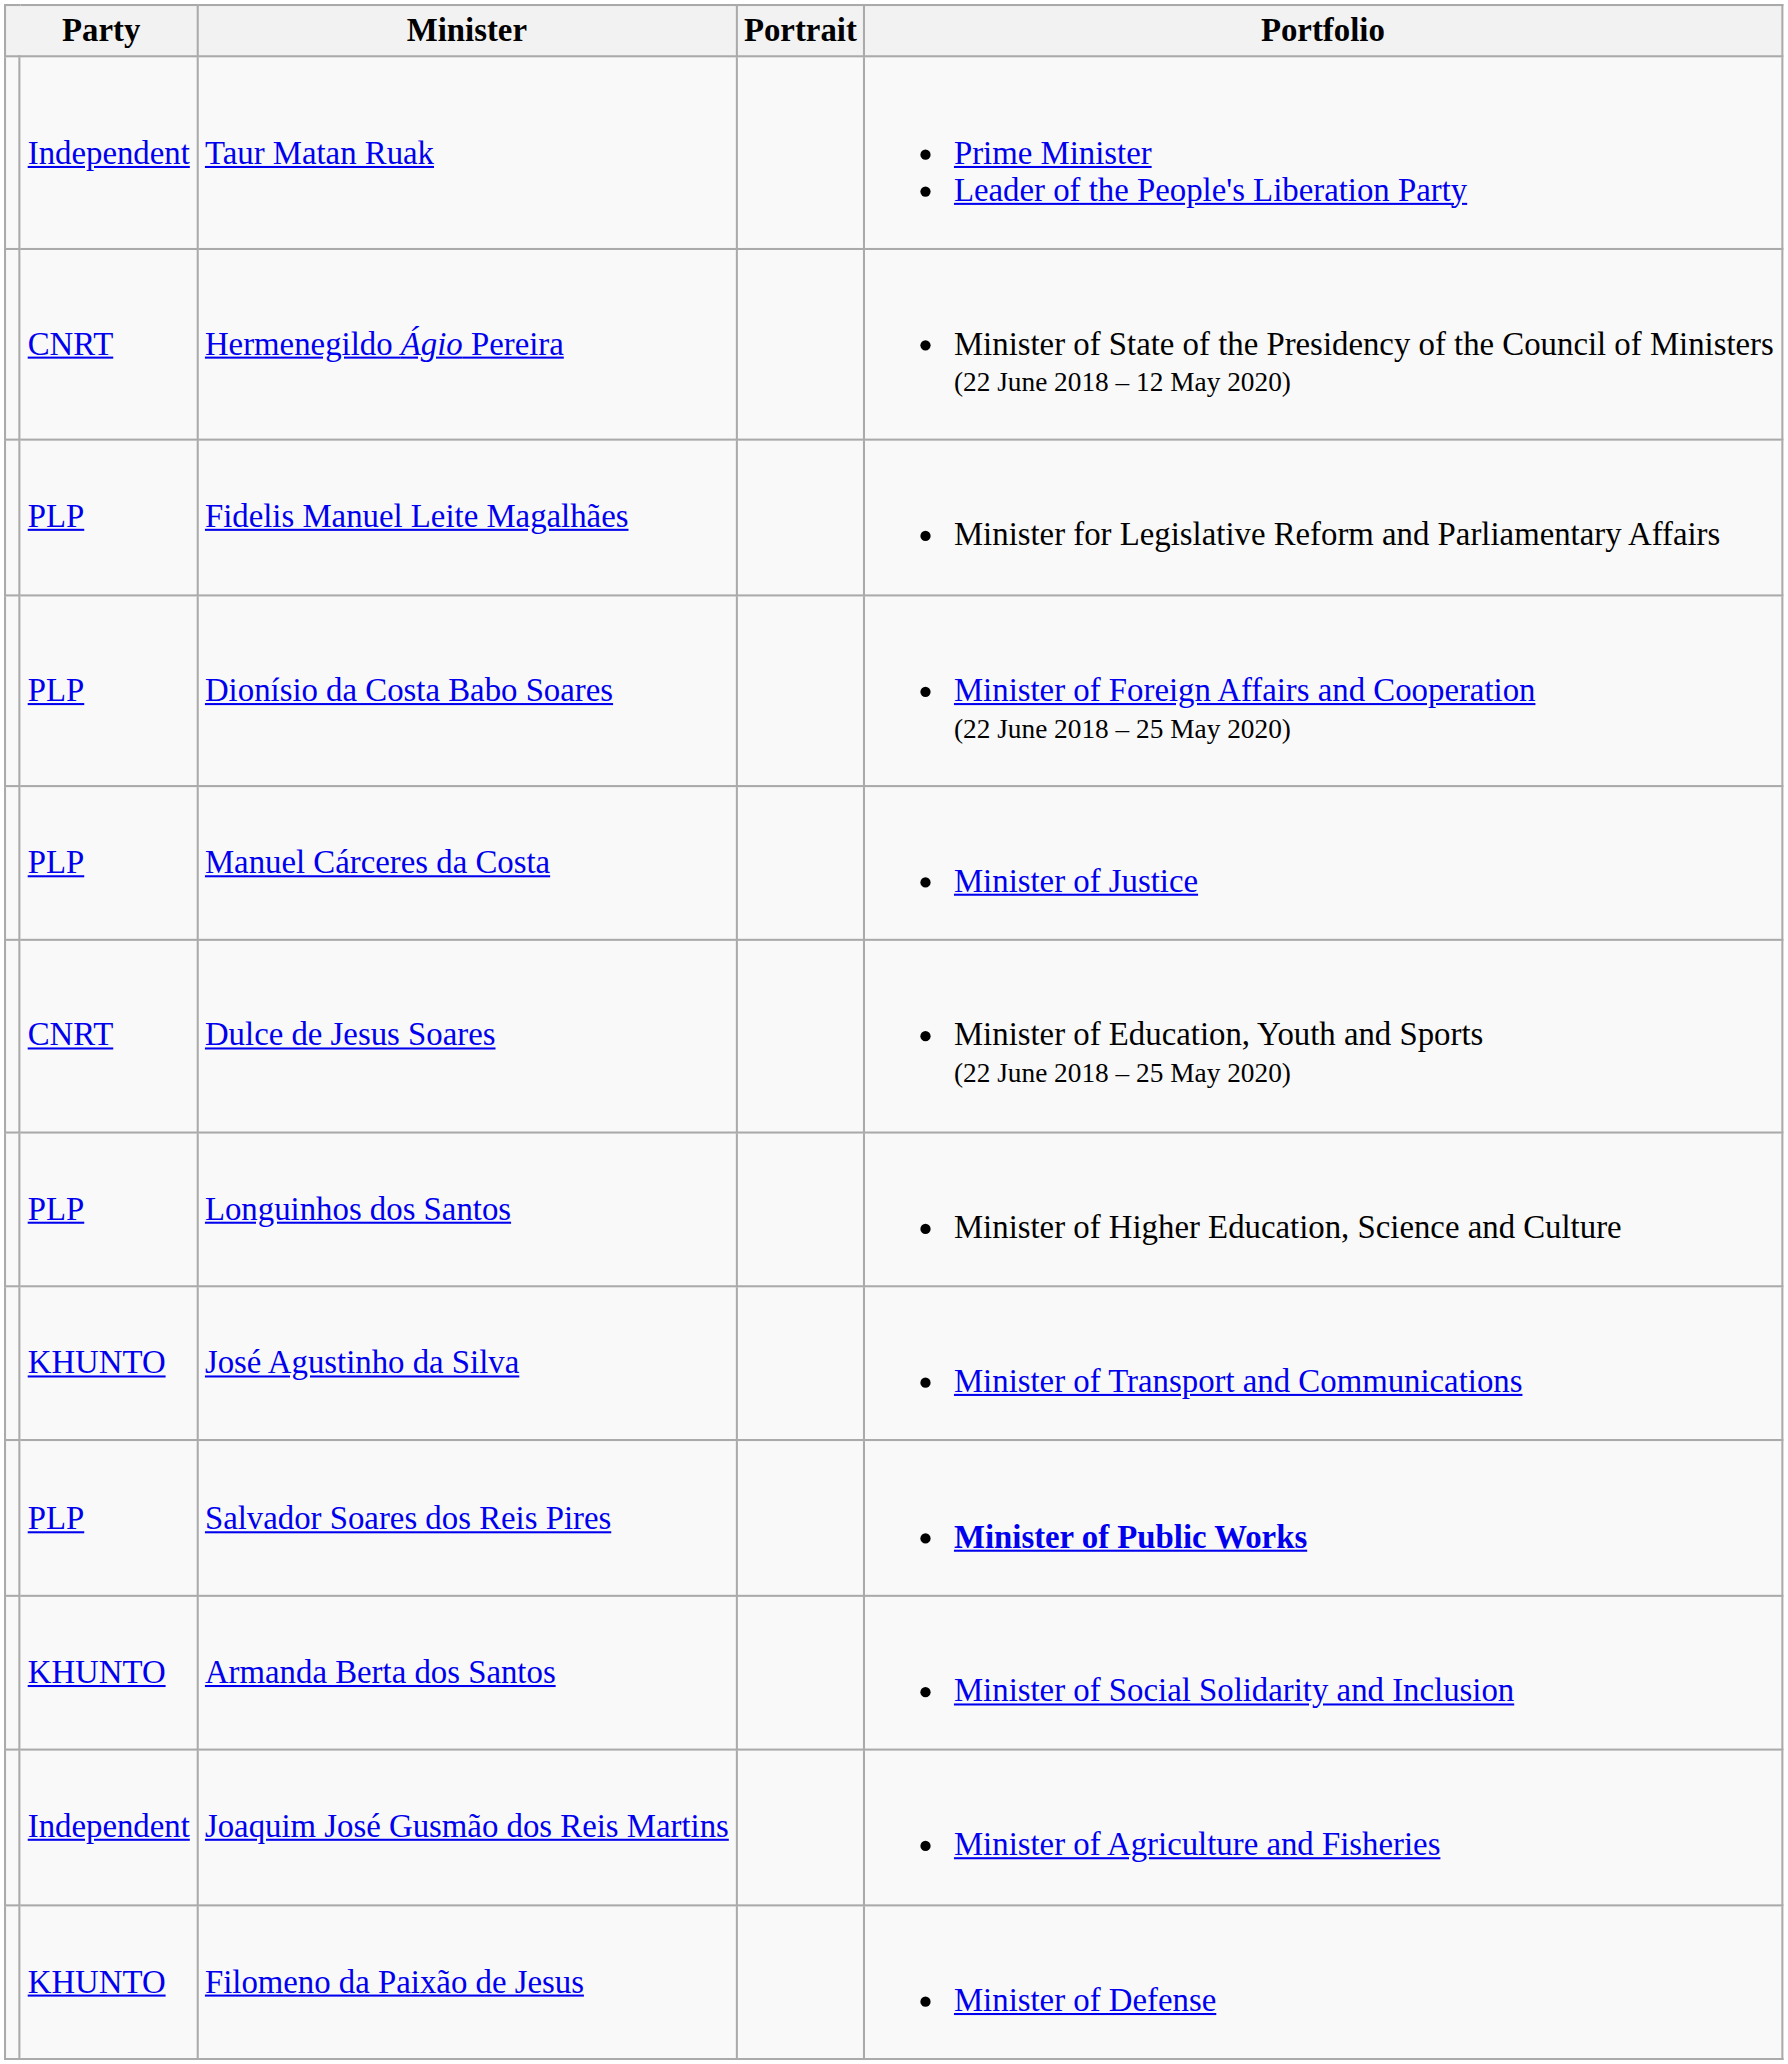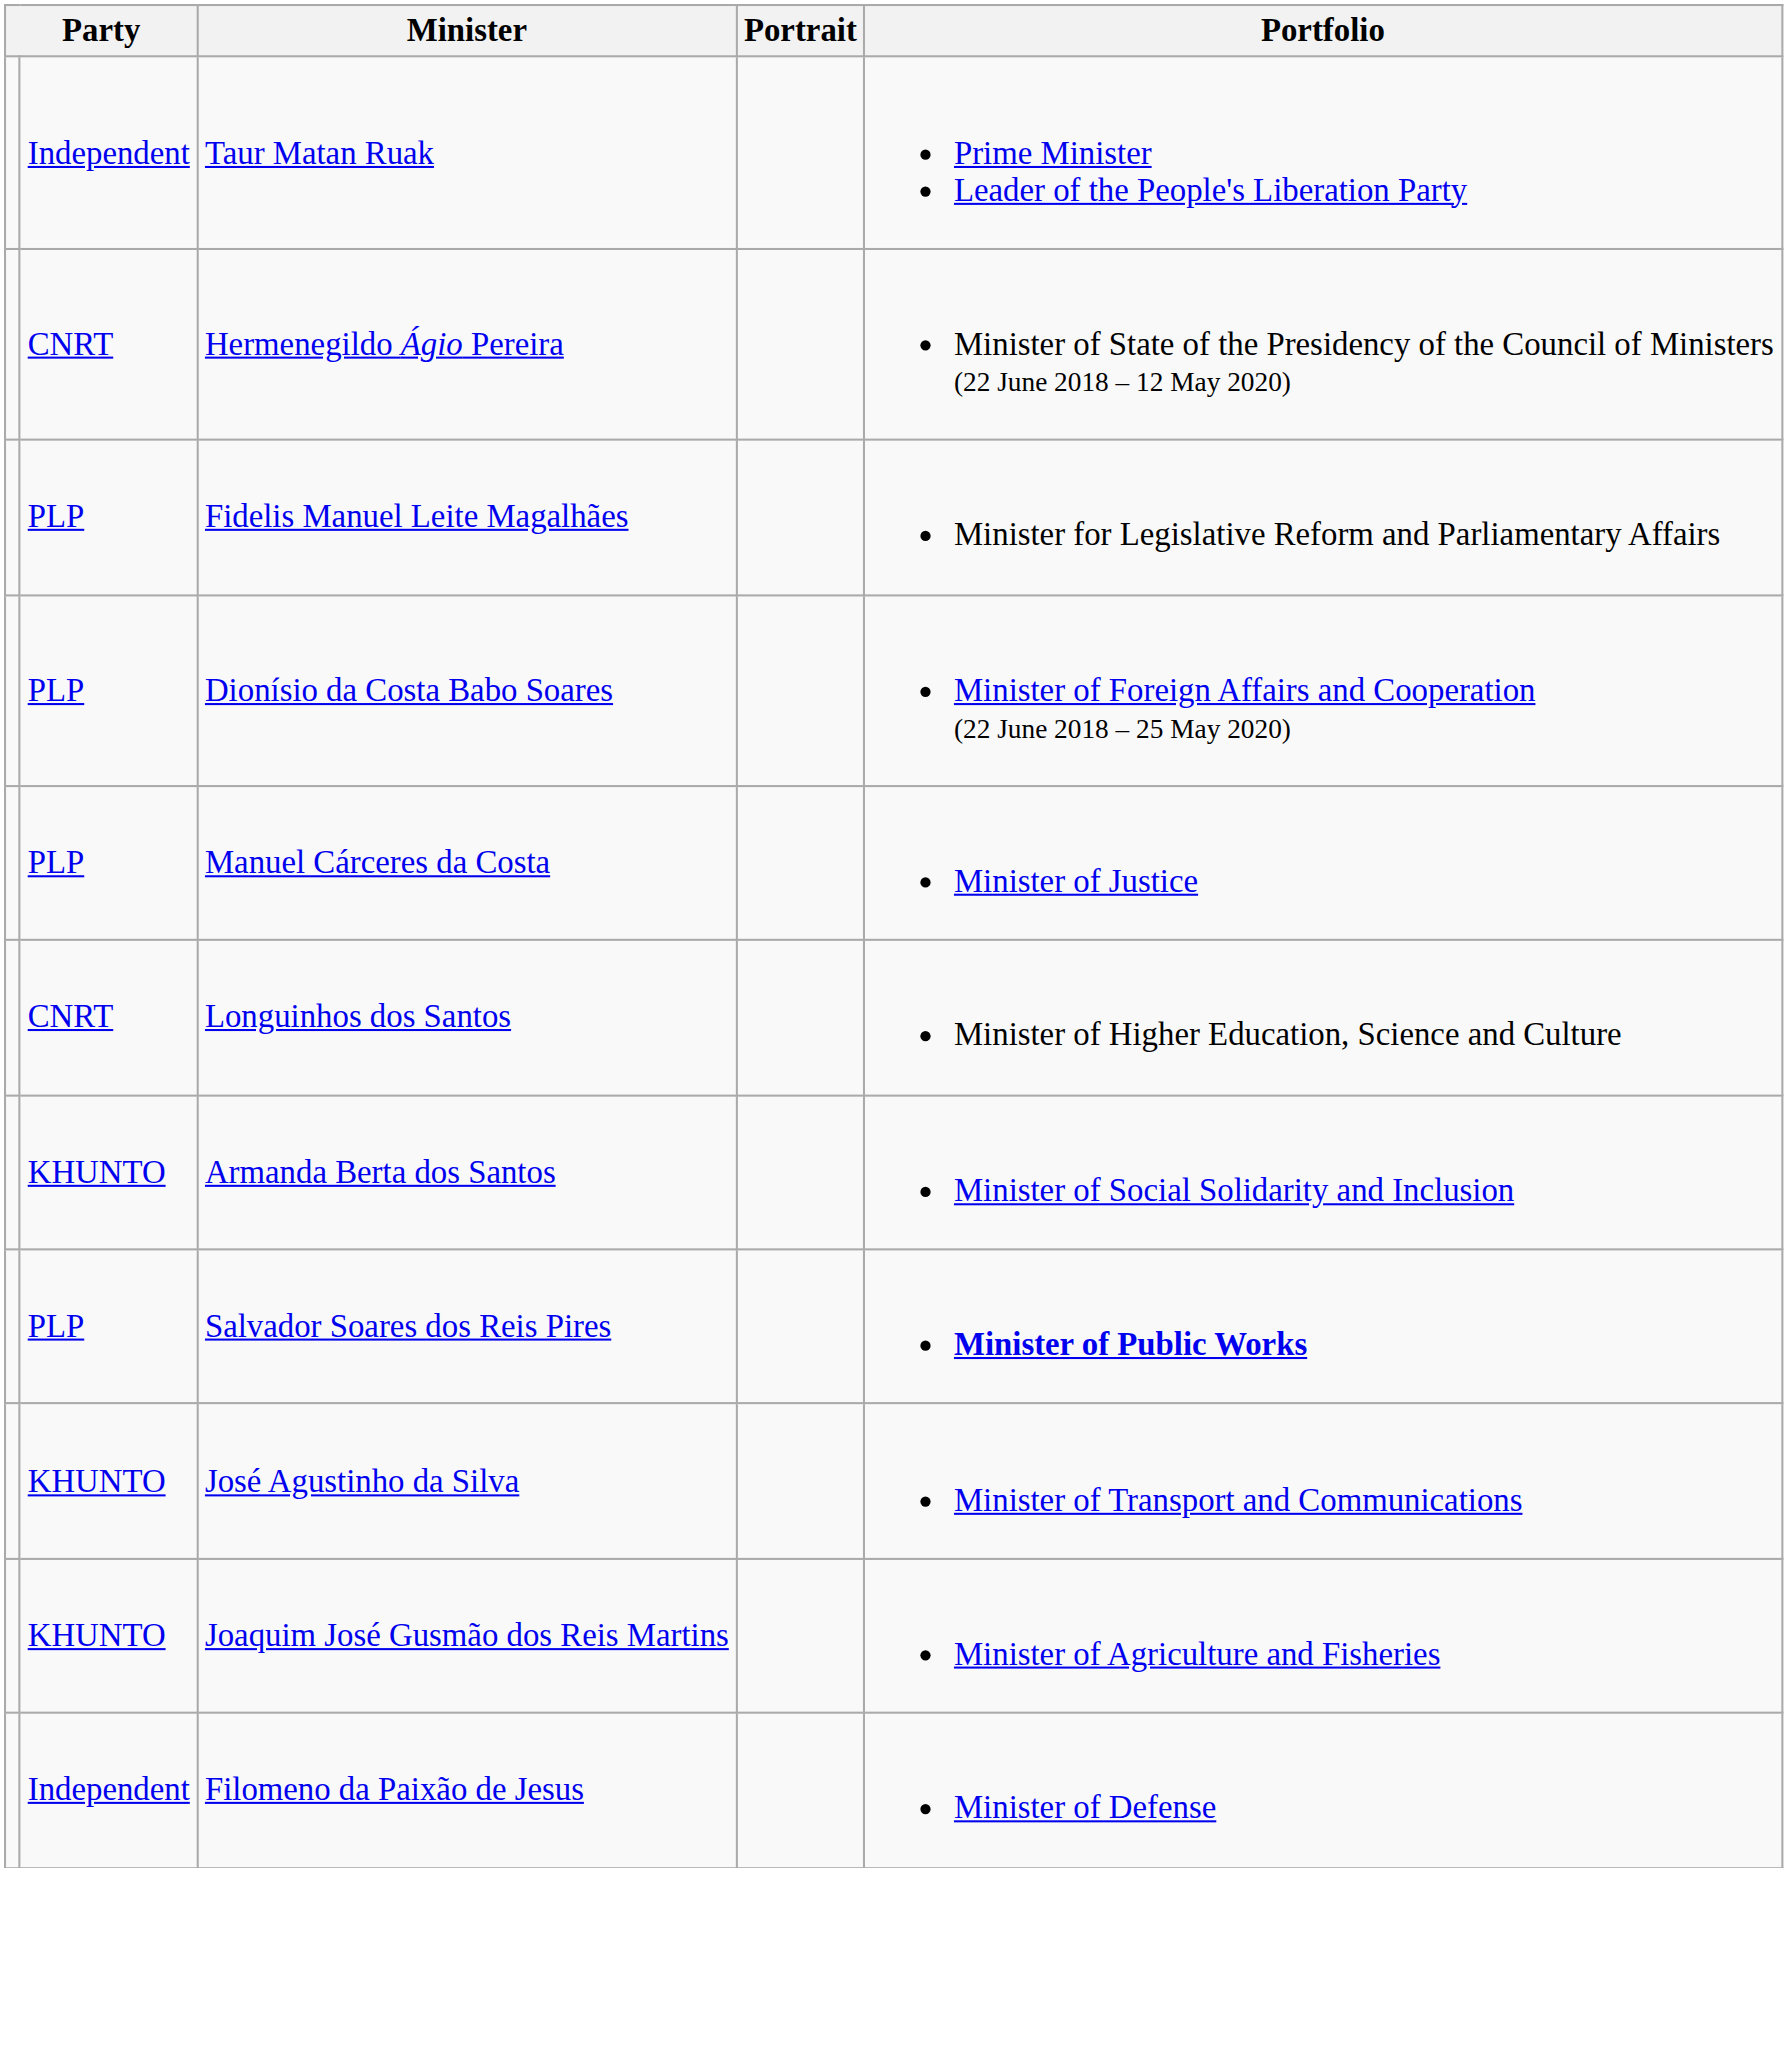- row: CNRT | Dulce de Jesus Soares | Minister of Education, Youth and Sports (22 June 2018 – 25 May 2020)
Longuinhos dos Santos | column 2: PLP -> CNRT
rows swapped: Armanda Berta dos Santos <-> José Agustinho da Silva
Joaquim José Gusmão dos Reis Martins | column 2: Independent -> KHUNTO
Filomeno da Paixão de Jesus | column 2: KHUNTO -> Independent
